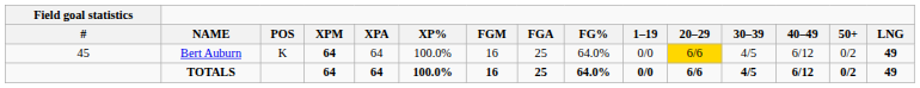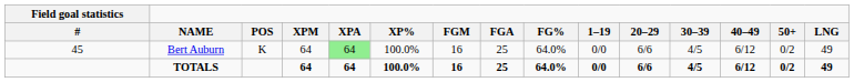Bert Auburn | XPM: bold -> normal
Bert Auburn | XPA: no background -> lightgreen background
Bert Auburn | 20–29: gold background -> no background
Bert Auburn | LNG: bold -> normal
